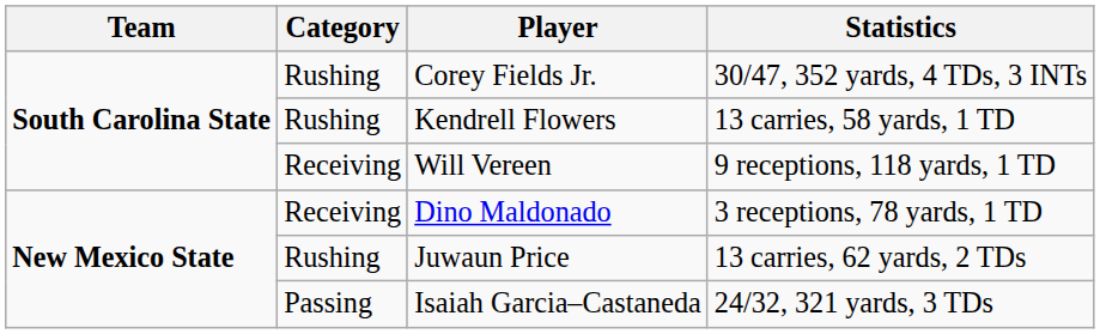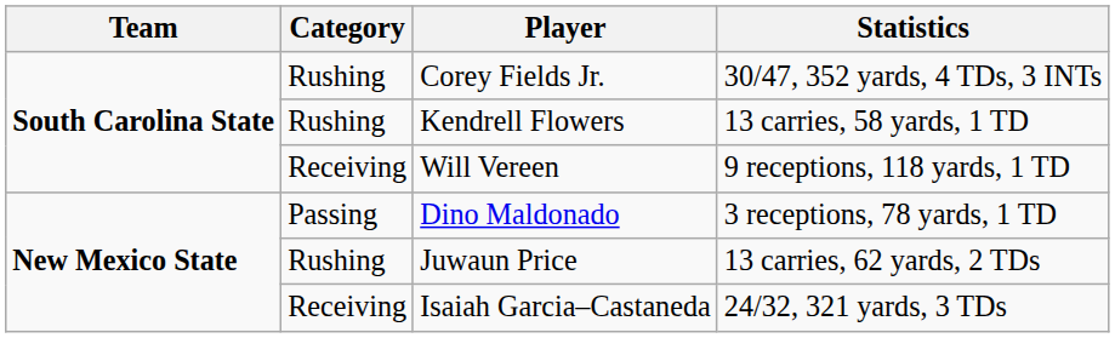Dino Maldonado | Category: Receiving -> Passing
Isaiah Garcia–Castaneda | Category: Passing -> Receiving
